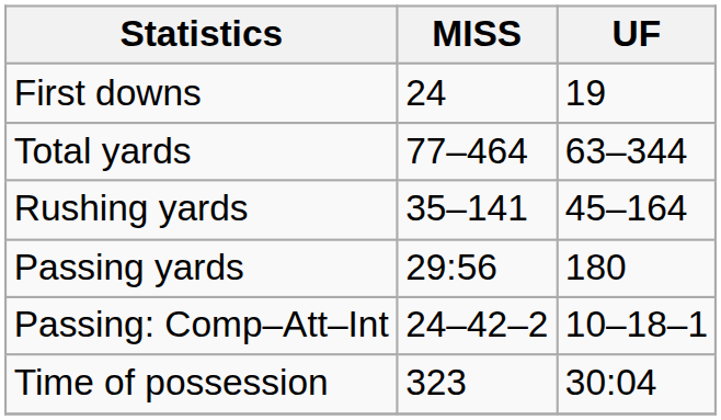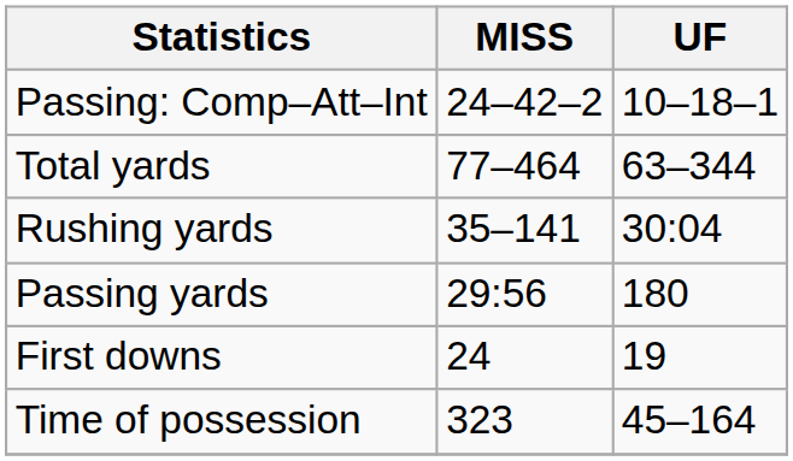rows swapped: First downs <-> Passing: Comp–Att–Int
Rushing yards | UF: 45–164 -> 30:04
Time of possession | UF: 30:04 -> 45–164
